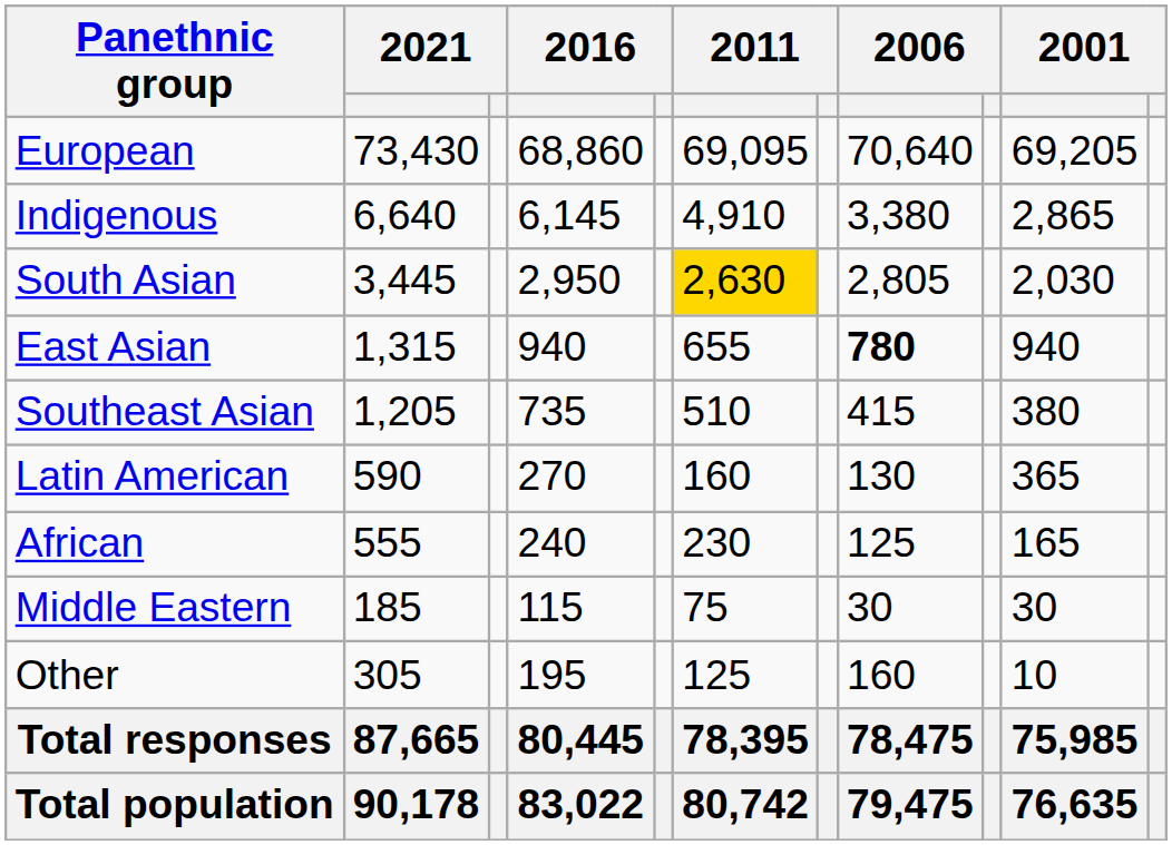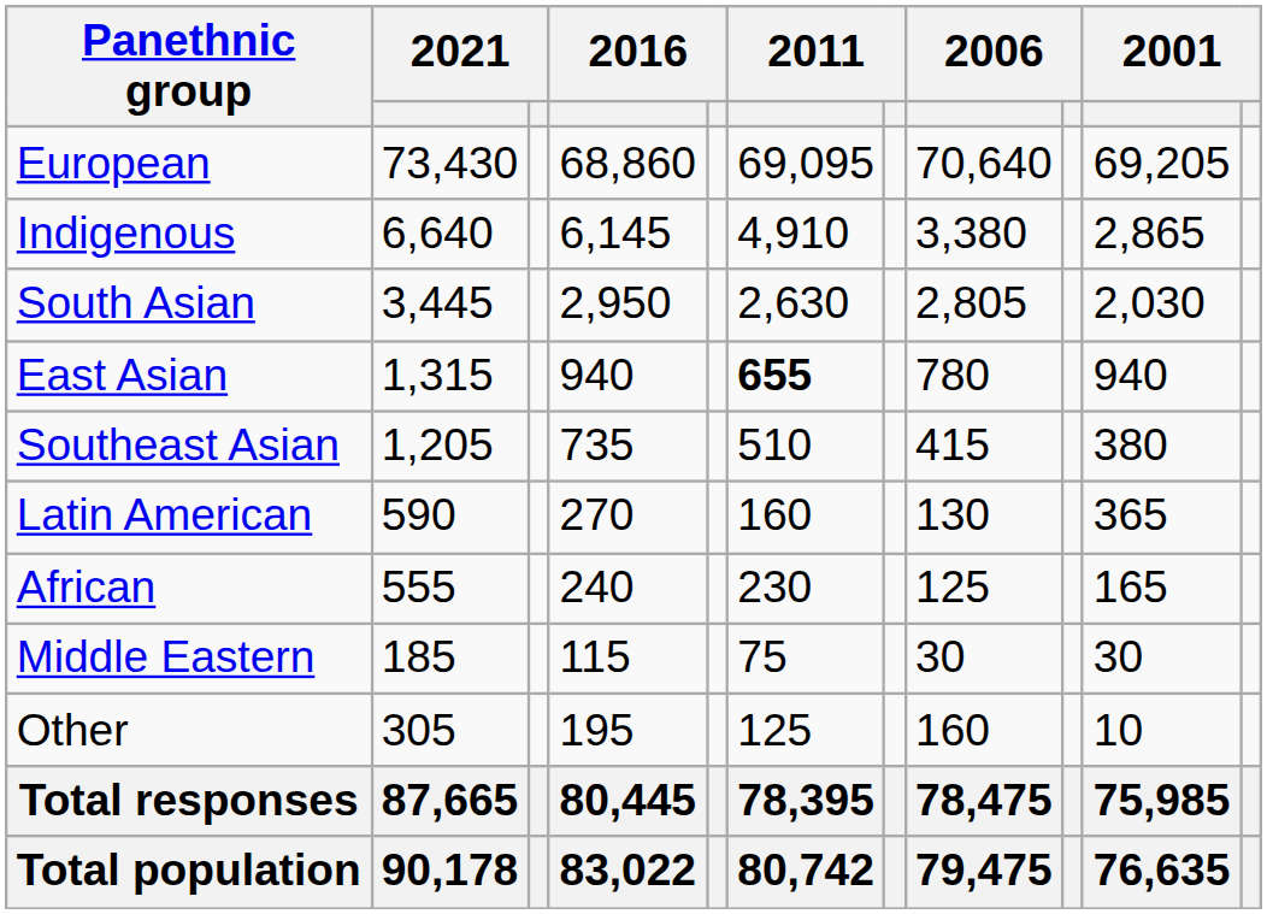South Asian | column 6: gold background -> no background
East Asian | column 6: normal -> bold
East Asian | column 8: bold -> normal
